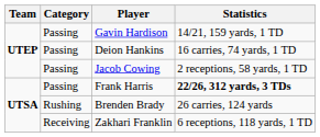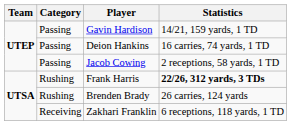Frank Harris | Category: Passing -> Rushing
